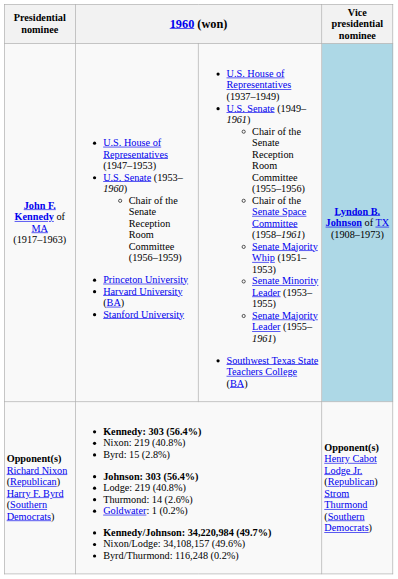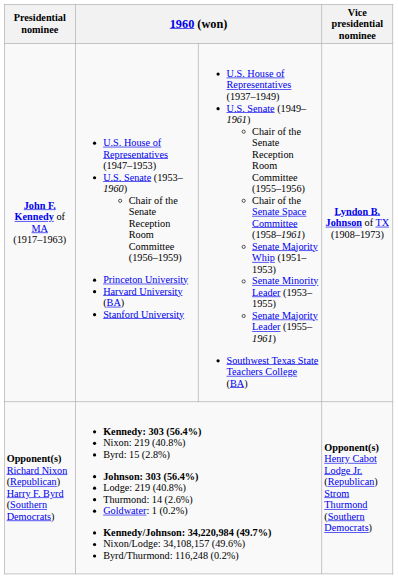John F. Kennedy of MA (1917–1963) | Vice presidential nominee: lightblue background -> no background
